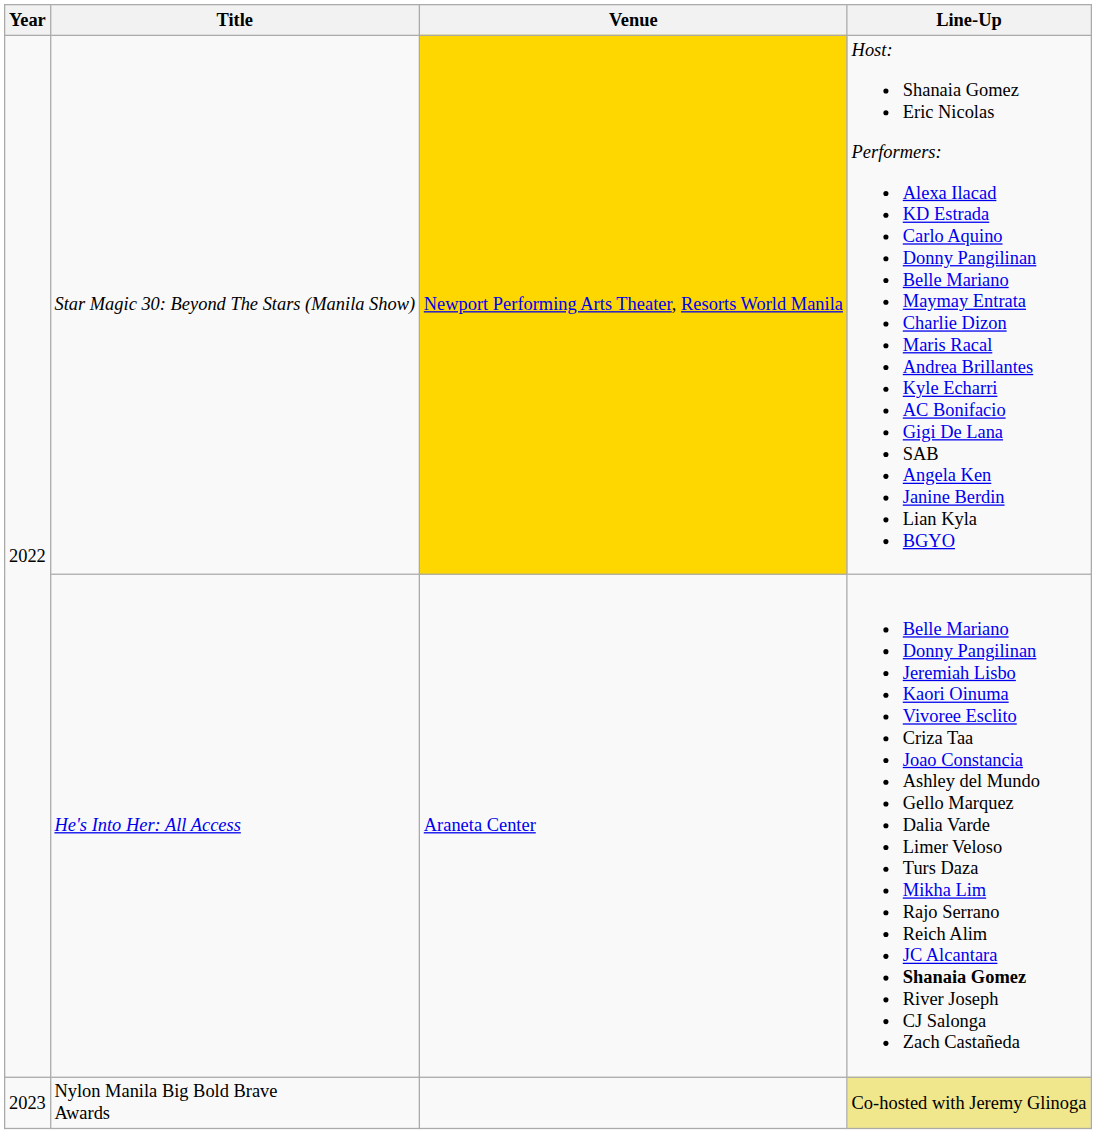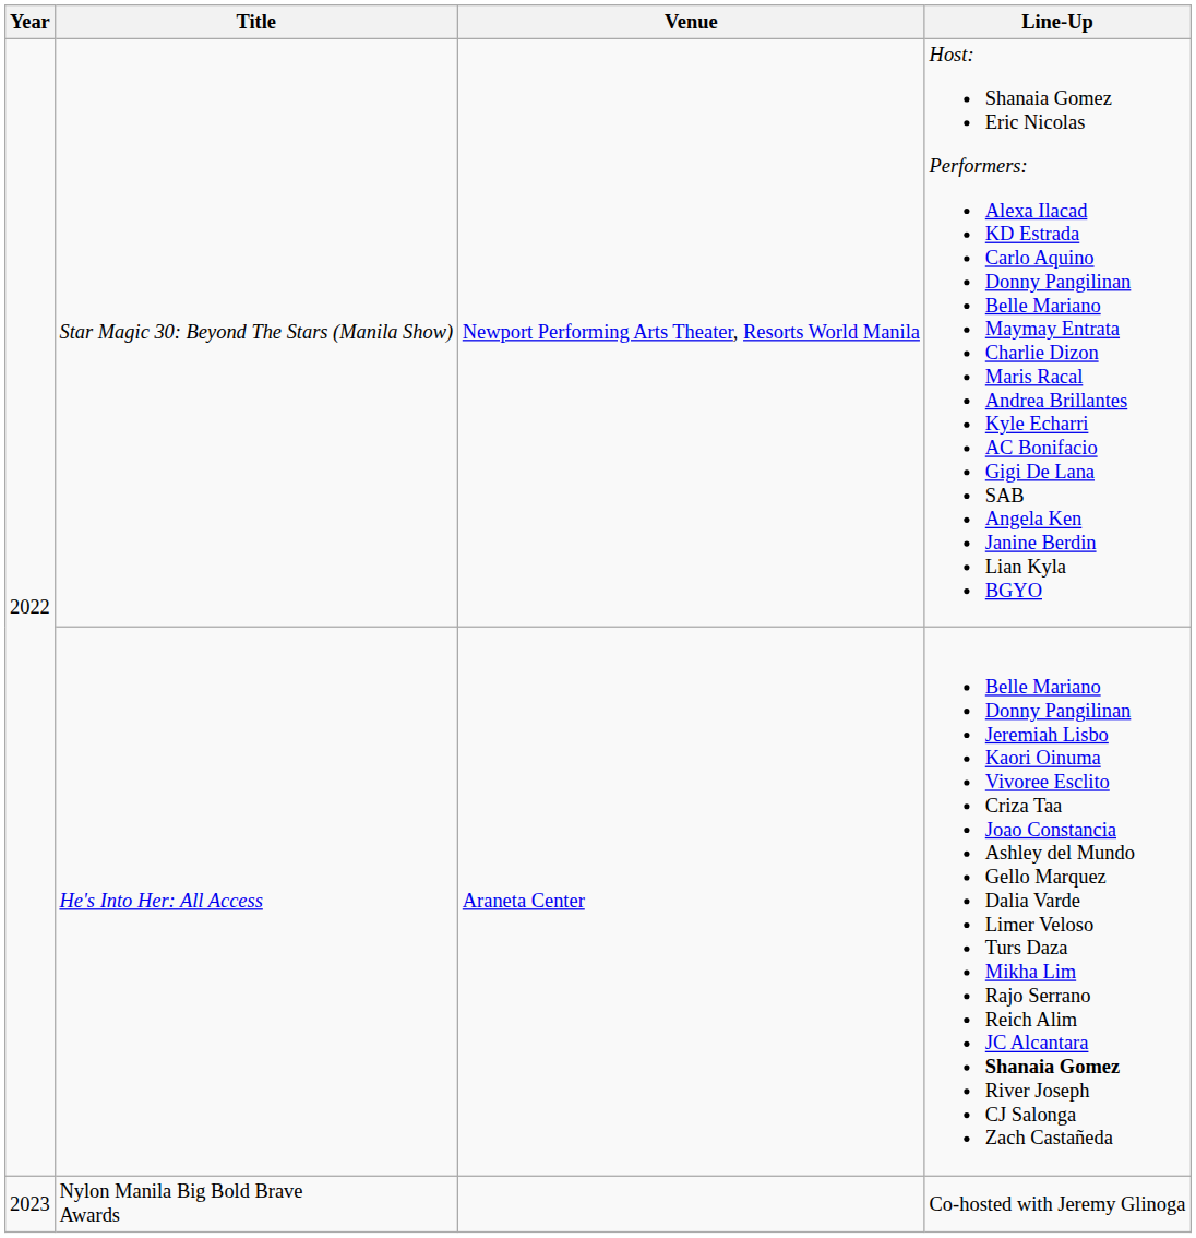Star Magic 30: Beyond The Stars (Manila Show) | Venue: gold background -> no background
Nylon Manila Big Bold Brave Awards | Line-Up: khaki background -> no background
